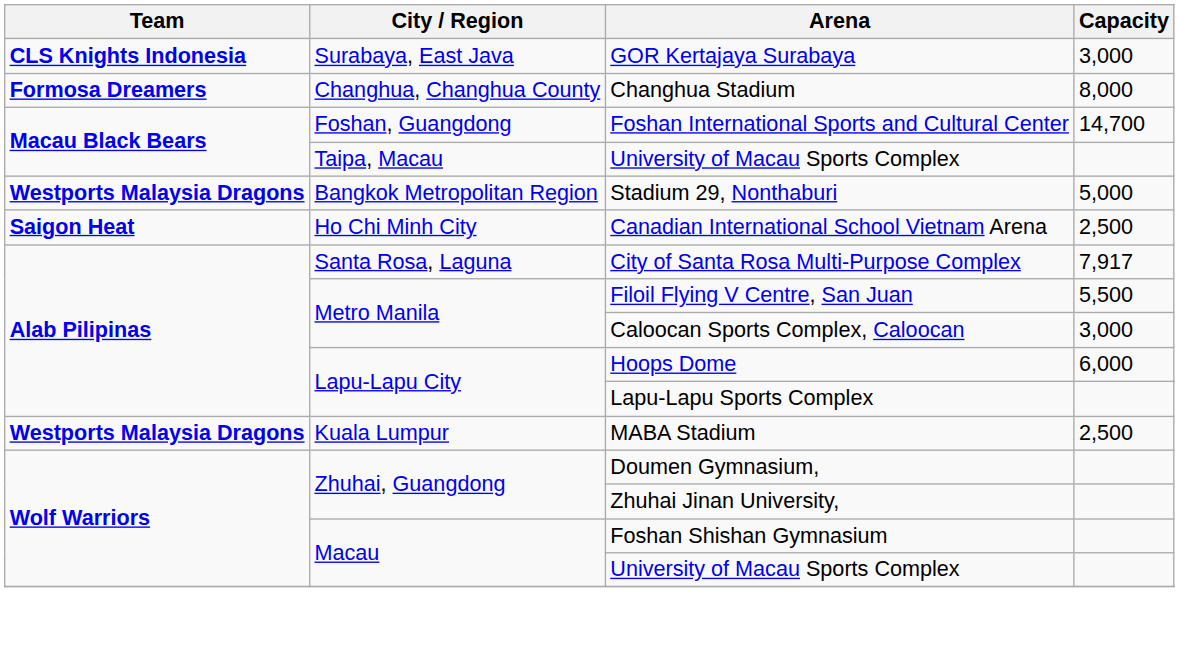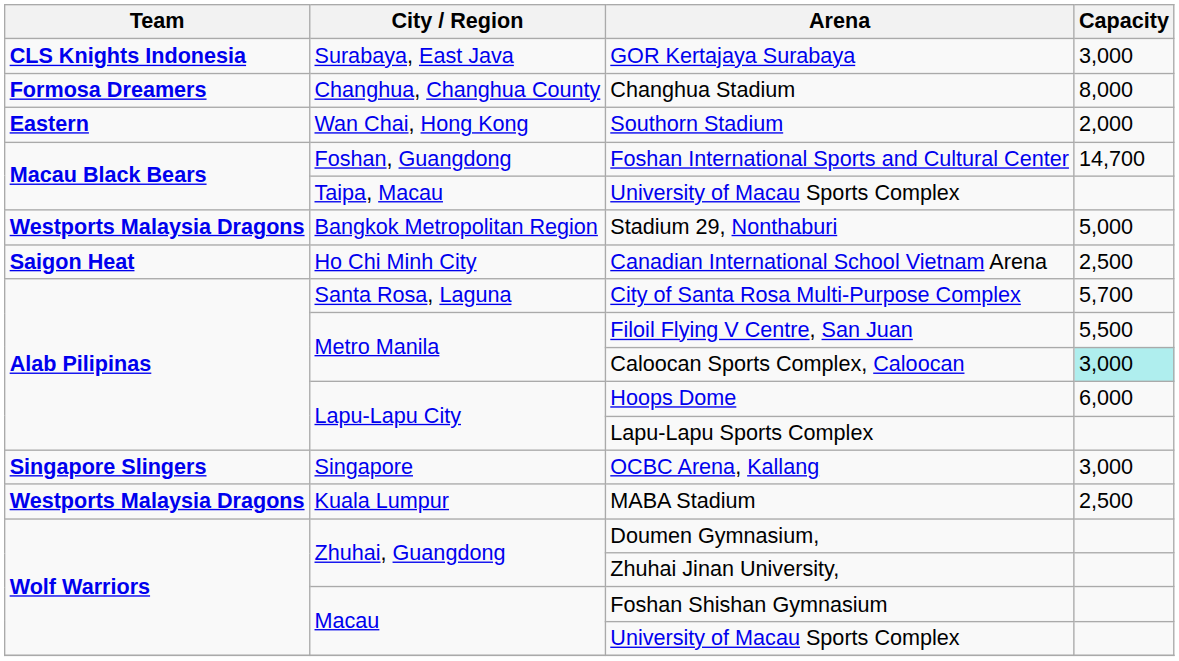+ row: Eastern | Wan Chai, Hong Kong | Southorn Stadium | 2,000
City of Santa Rosa Multi-Purpose Complex | Capacity: 7,917 -> 5,700
Caloocan Sports Complex, Caloocan | Capacity: no background -> paleturquoise background
+ row: Singapore Slingers | Singapore | OCBC Arena, Kallang | 3,000
